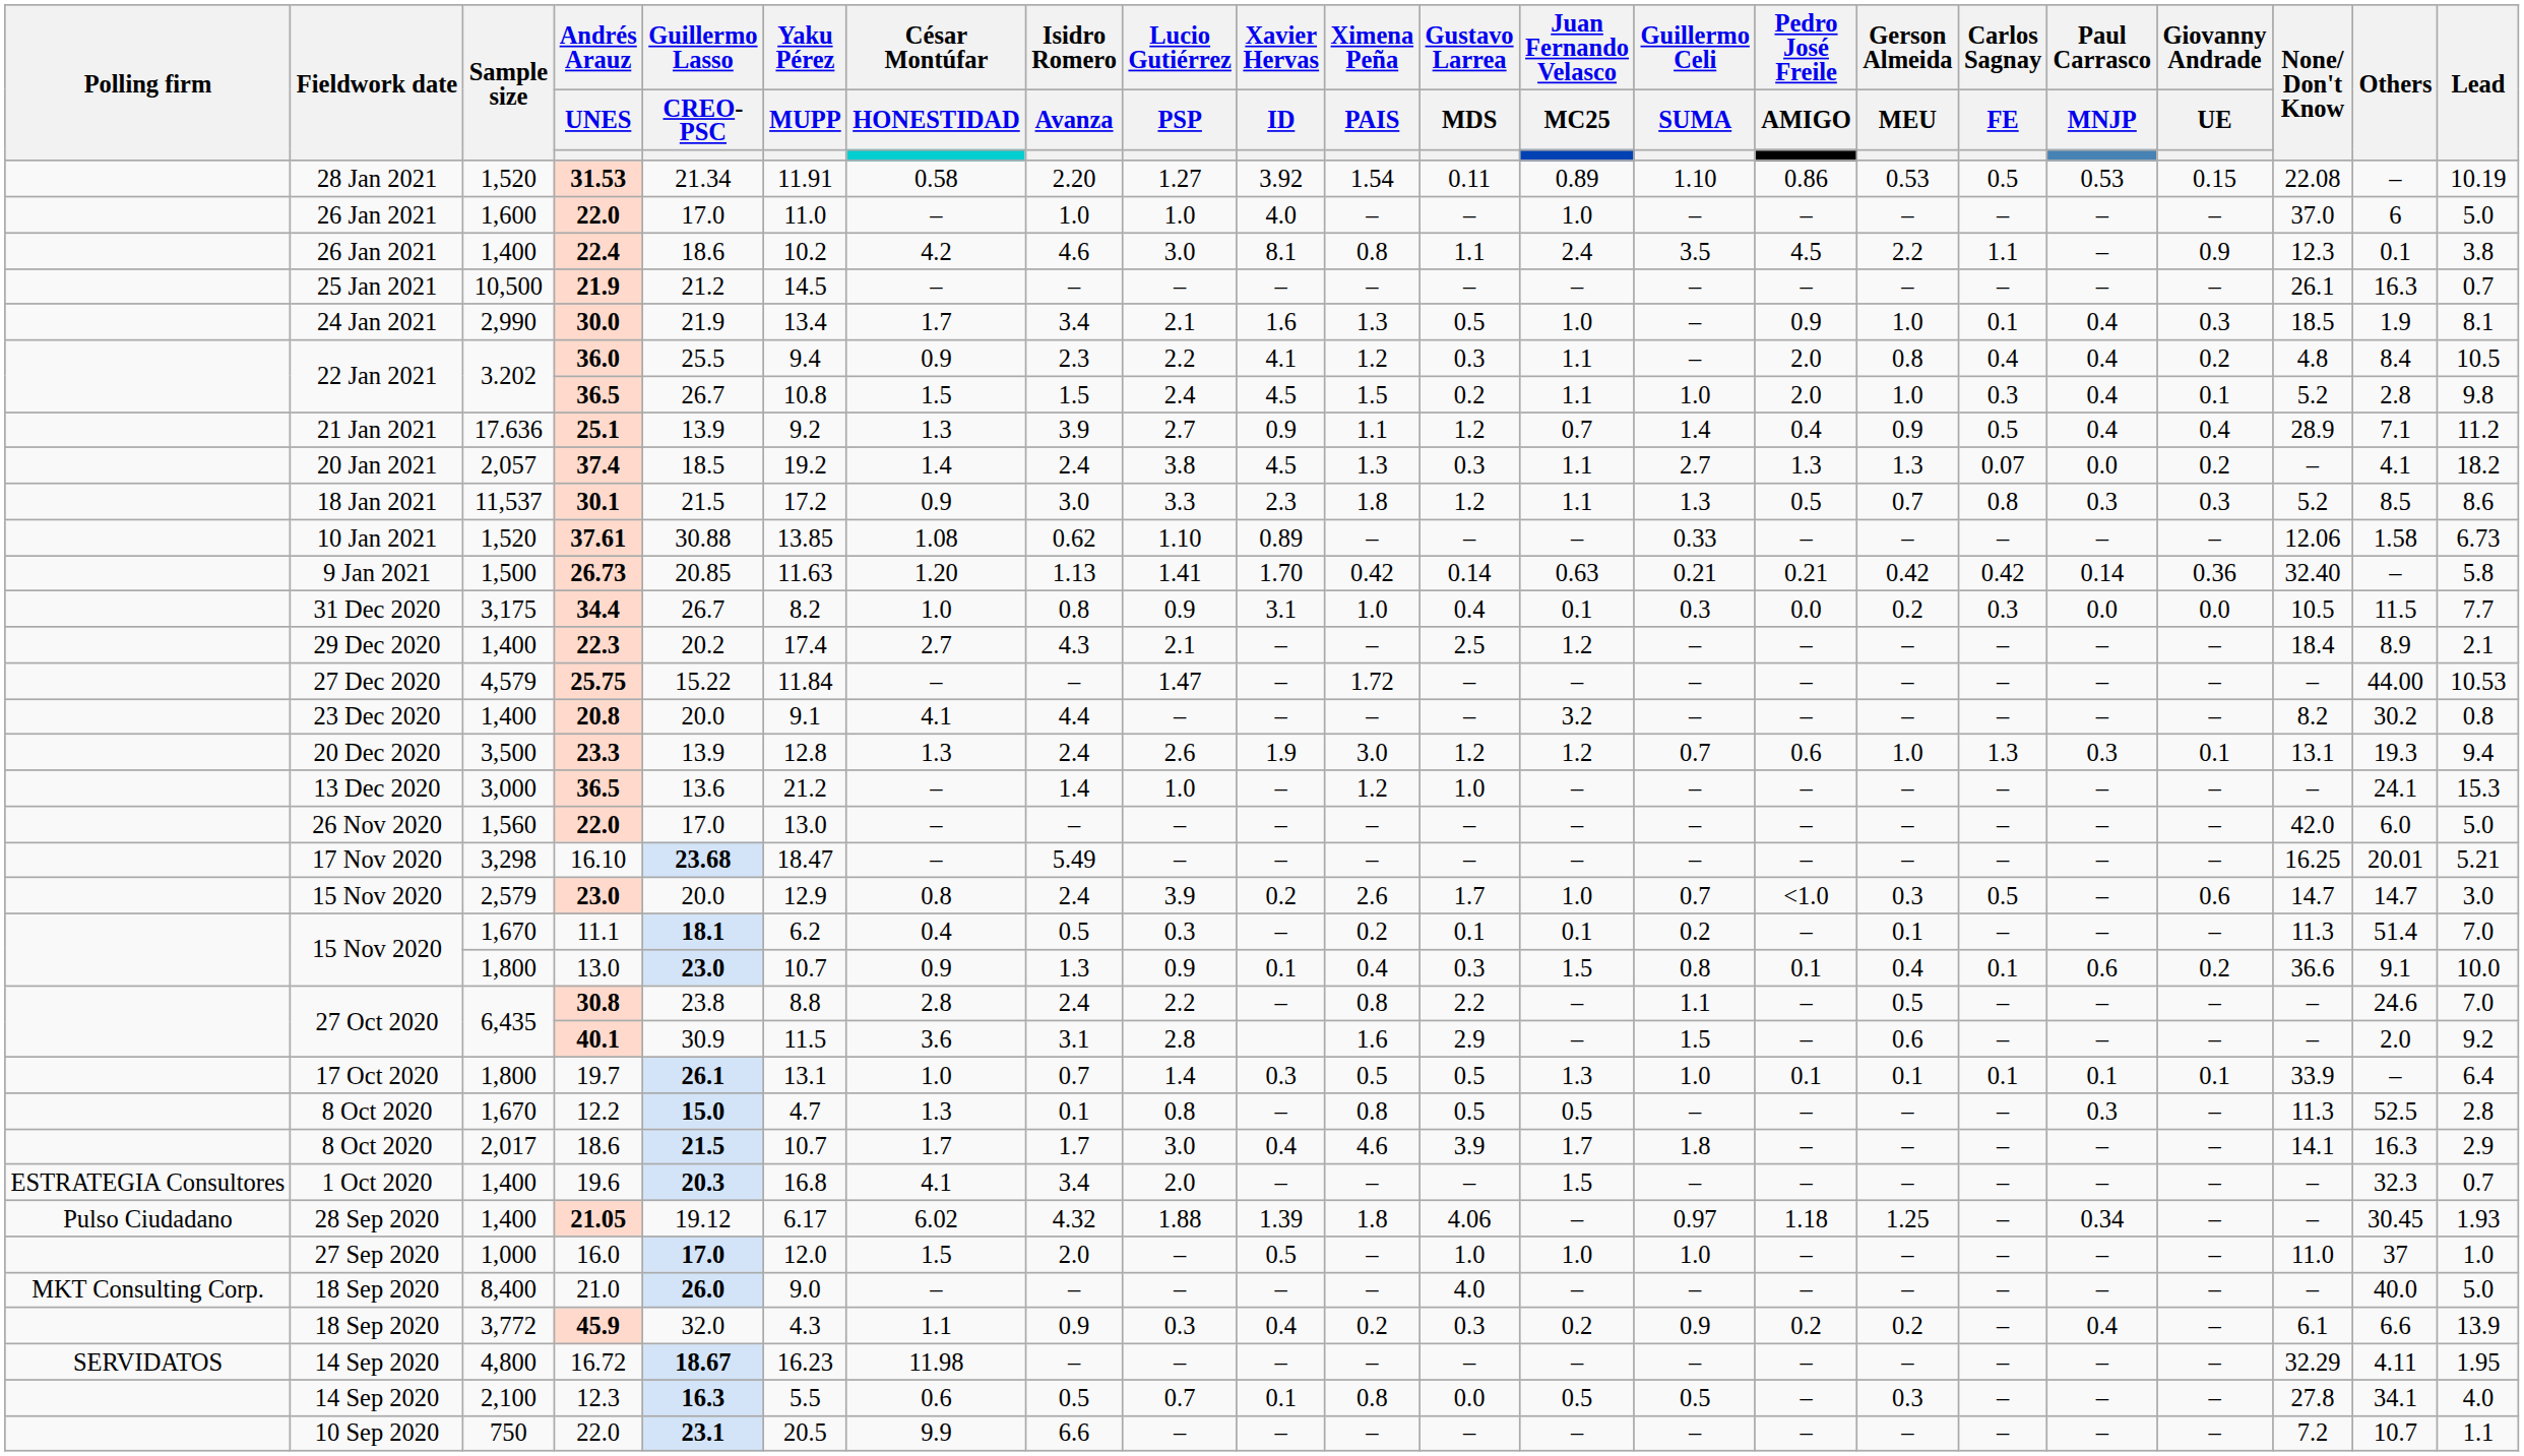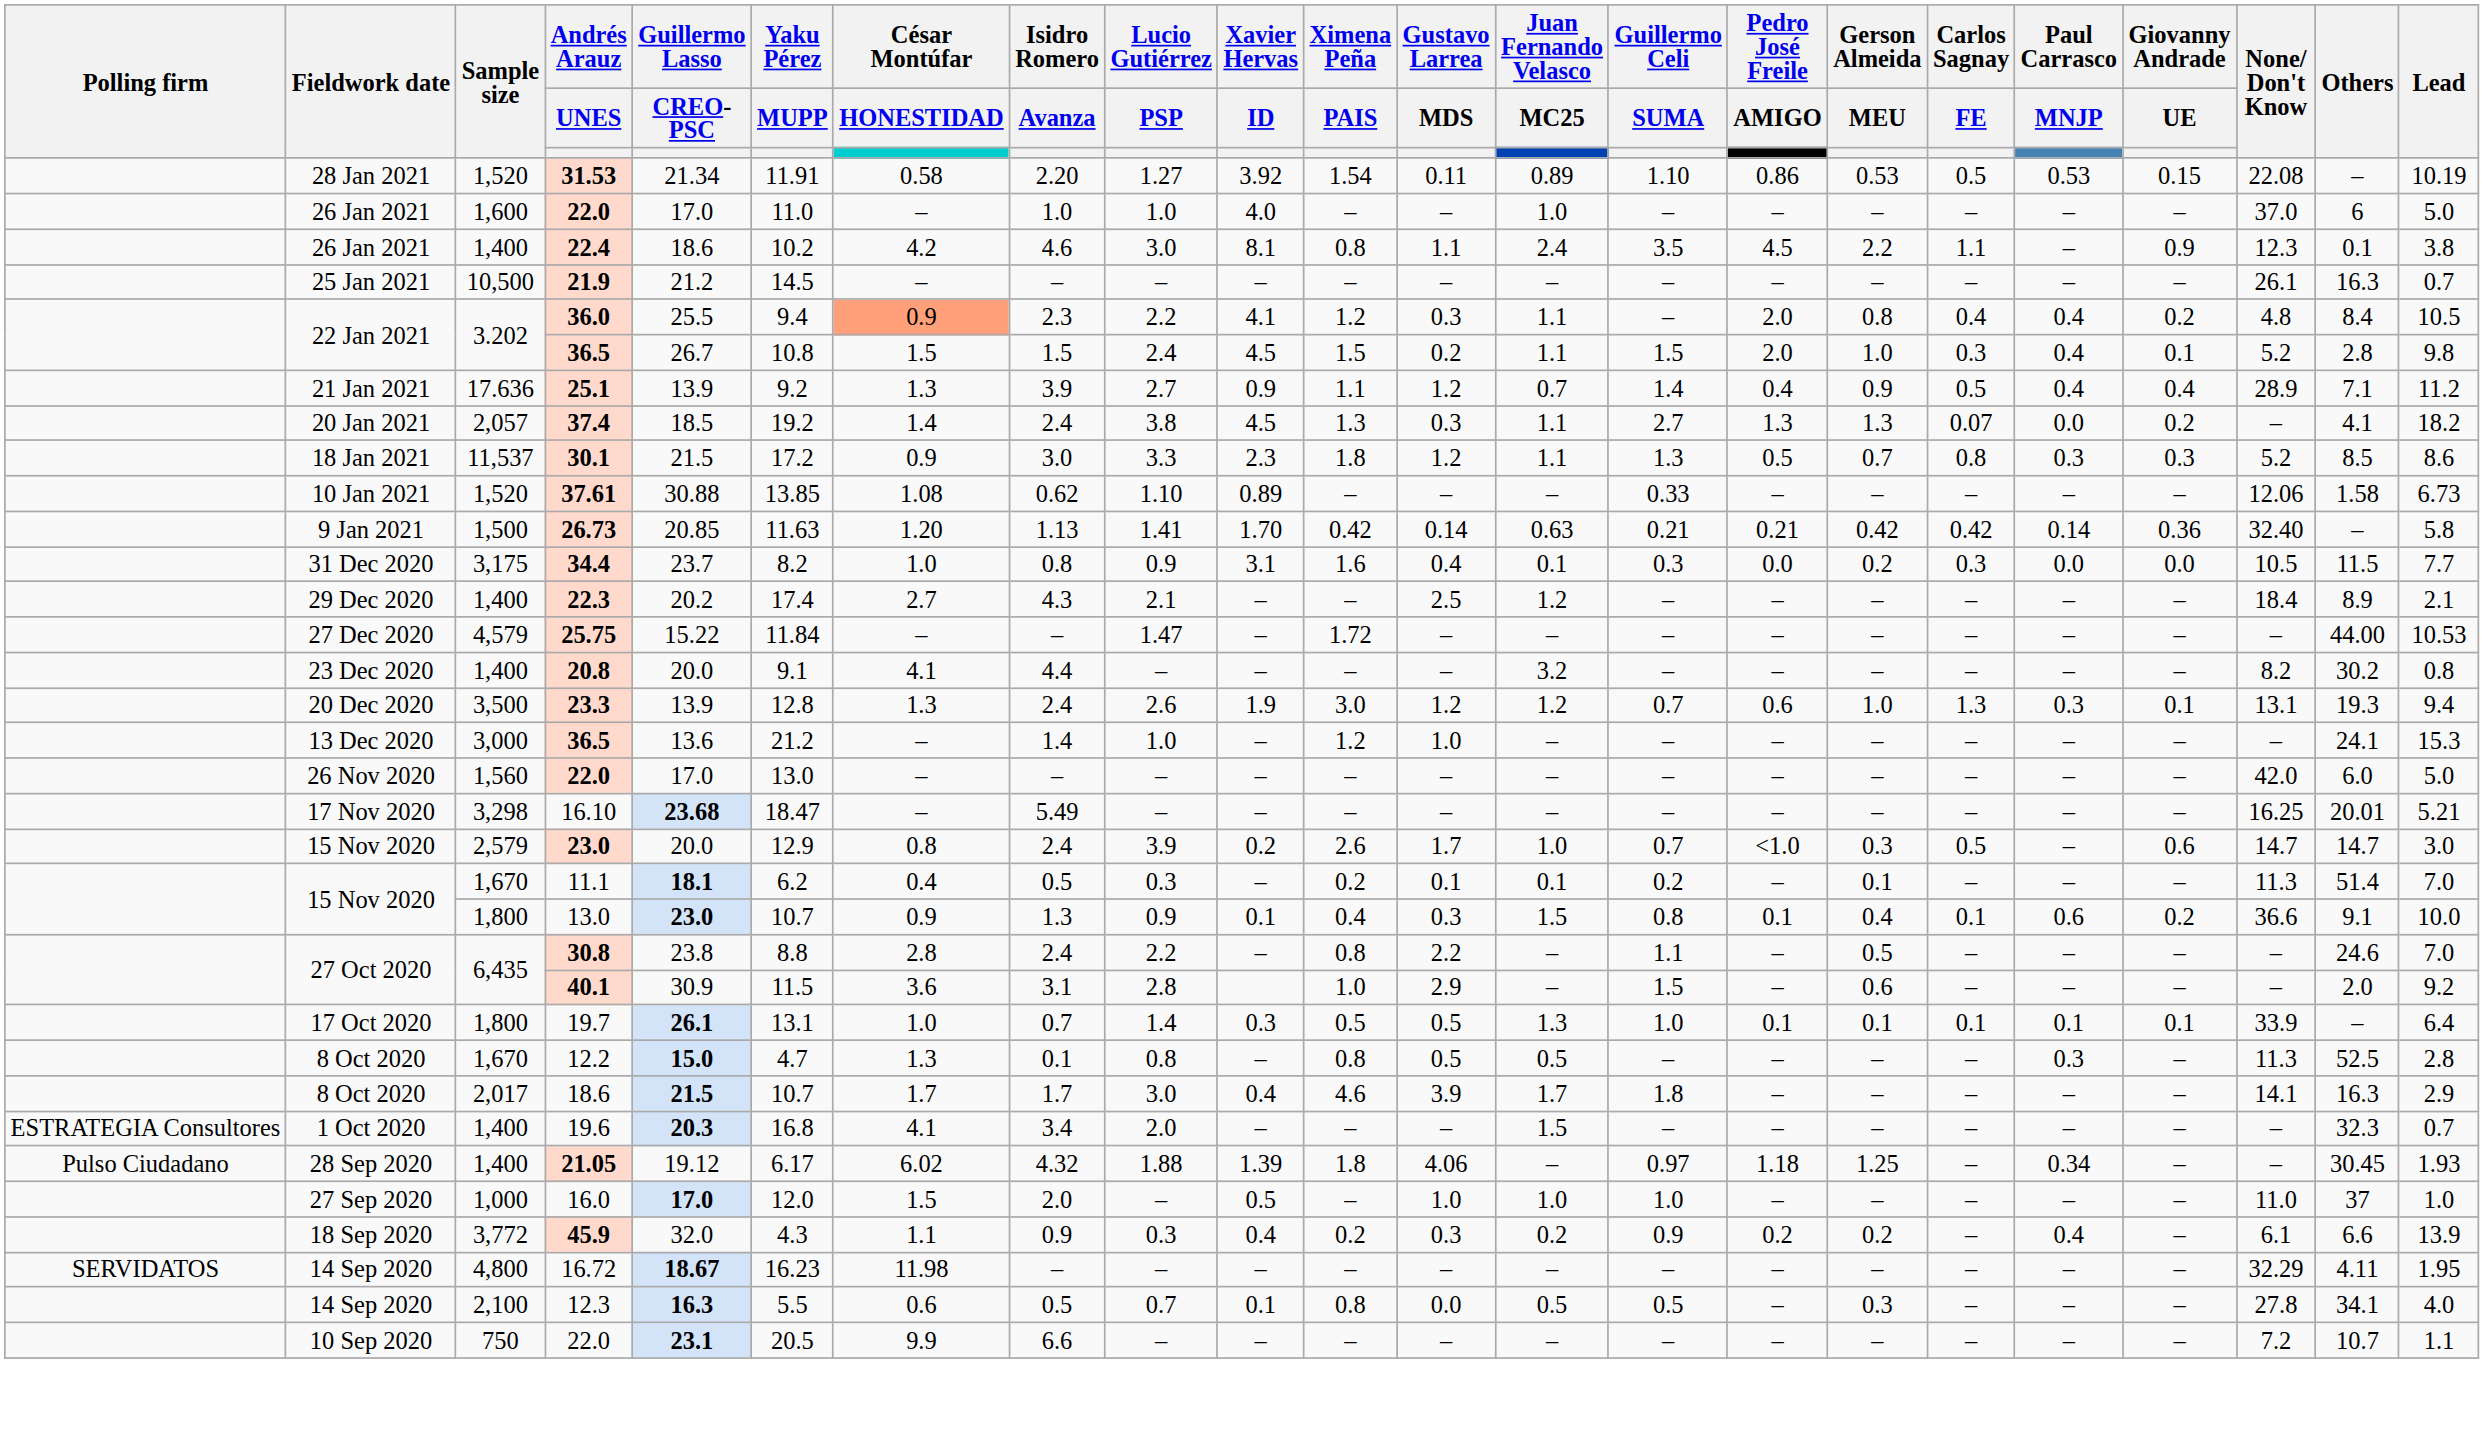- row: 24 Jan 2021 | 2,990 | 30.0 | 21.9 | 13.4 | 1.7 | 3.4 | 2.1 | 1.6 | 1.3 | 0.5 | 1.0 | – | 0.9 | 1.0 | 0.1 | 0.4 | 0.3 | 18.5 | 1.9 | 8.1
36.0 | César Montúfar / HONESTIDAD: no background -> lightsalmon background
22 Jan 2021 / 36.5 | Guillermo Celi / SUMA: 1.0 -> 1.5
34.4 | Guillermo Lasso / CREO-PSC: 26.7 -> 23.7
34.4 | Ximena Peña / PAIS: 1.0 -> 1.6
40.1 | Ximena Peña / PAIS: 1.6 -> 1.0
- row: MKT Consulting Corp. | 18 Sep 2020 | 8,400 | 21.0 | 26.0 | 9.0 | – | – | – | – | – | 4.0 | – | – | – | – | – | – | – | – | 40.0 | 5.0
